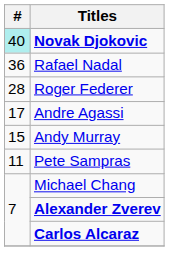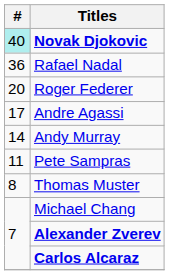Roger Federer | #: 28 -> 20
Andy Murray | #: 15 -> 14
+ row: 8 | Thomas Muster
